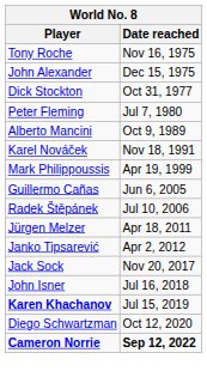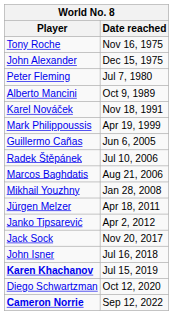- row: Dick Stockton | Oct 31, 1977
+ row: Marcos Baghdatis | Aug 21, 2006
+ row: Mikhail Youzhny | Jan 28, 2008
Cameron Norrie | Date reached: bold -> normal
